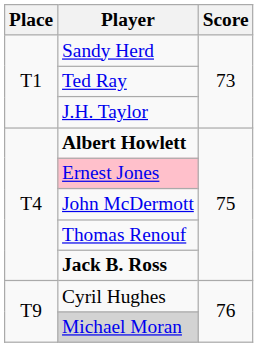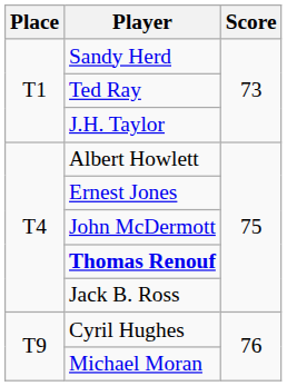Albert Howlett | Player: bold -> normal
Ernest Jones | Player: pink background -> no background
Thomas Renouf | Player: normal -> bold
Jack B. Ross | Player: bold -> normal
Michael Moran | Player: lightgrey background -> no background
